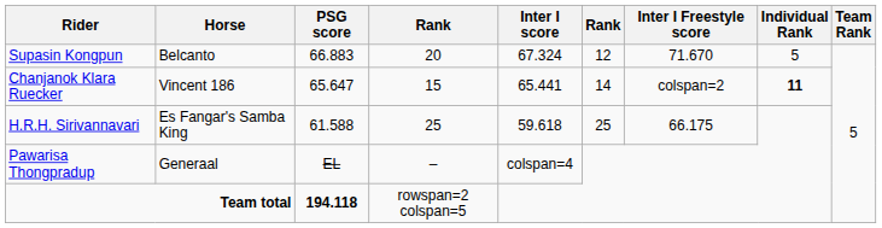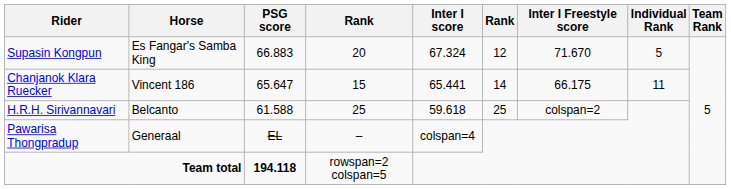Supasin Kongpun | Horse: Belcanto -> Es Fangar's Samba King
Chanjanok Klara Ruecker | Inter I Freestyle score: colspan=2 -> 66.175
Chanjanok Klara Ruecker | Individual Rank: bold -> normal
H.R.H. Sirivannavari | Horse: Es Fangar's Samba King -> Belcanto
H.R.H. Sirivannavari | Inter I Freestyle score: 66.175 -> colspan=2
